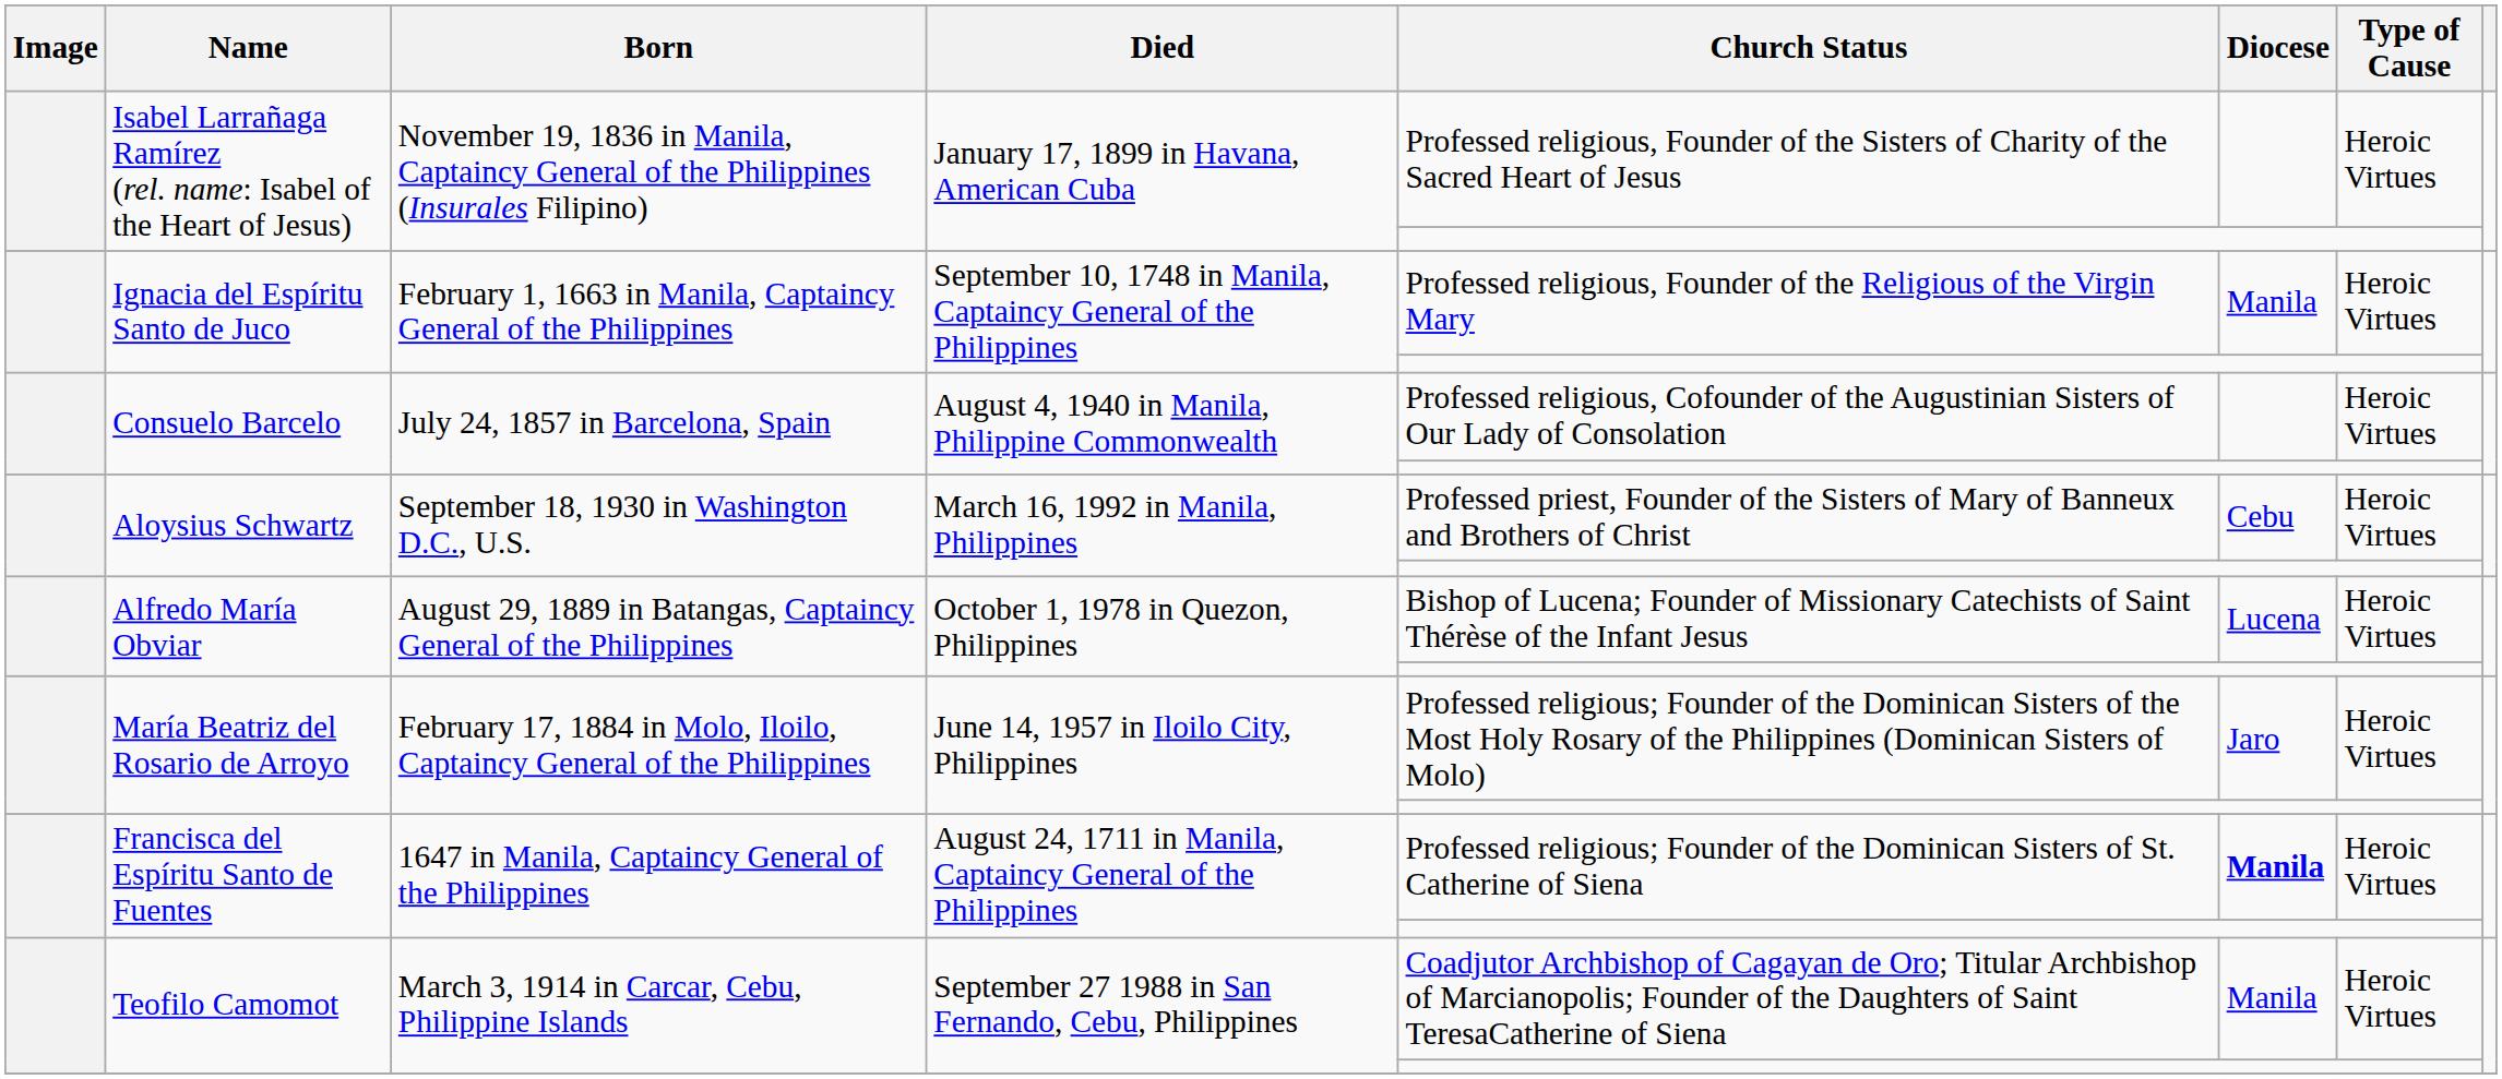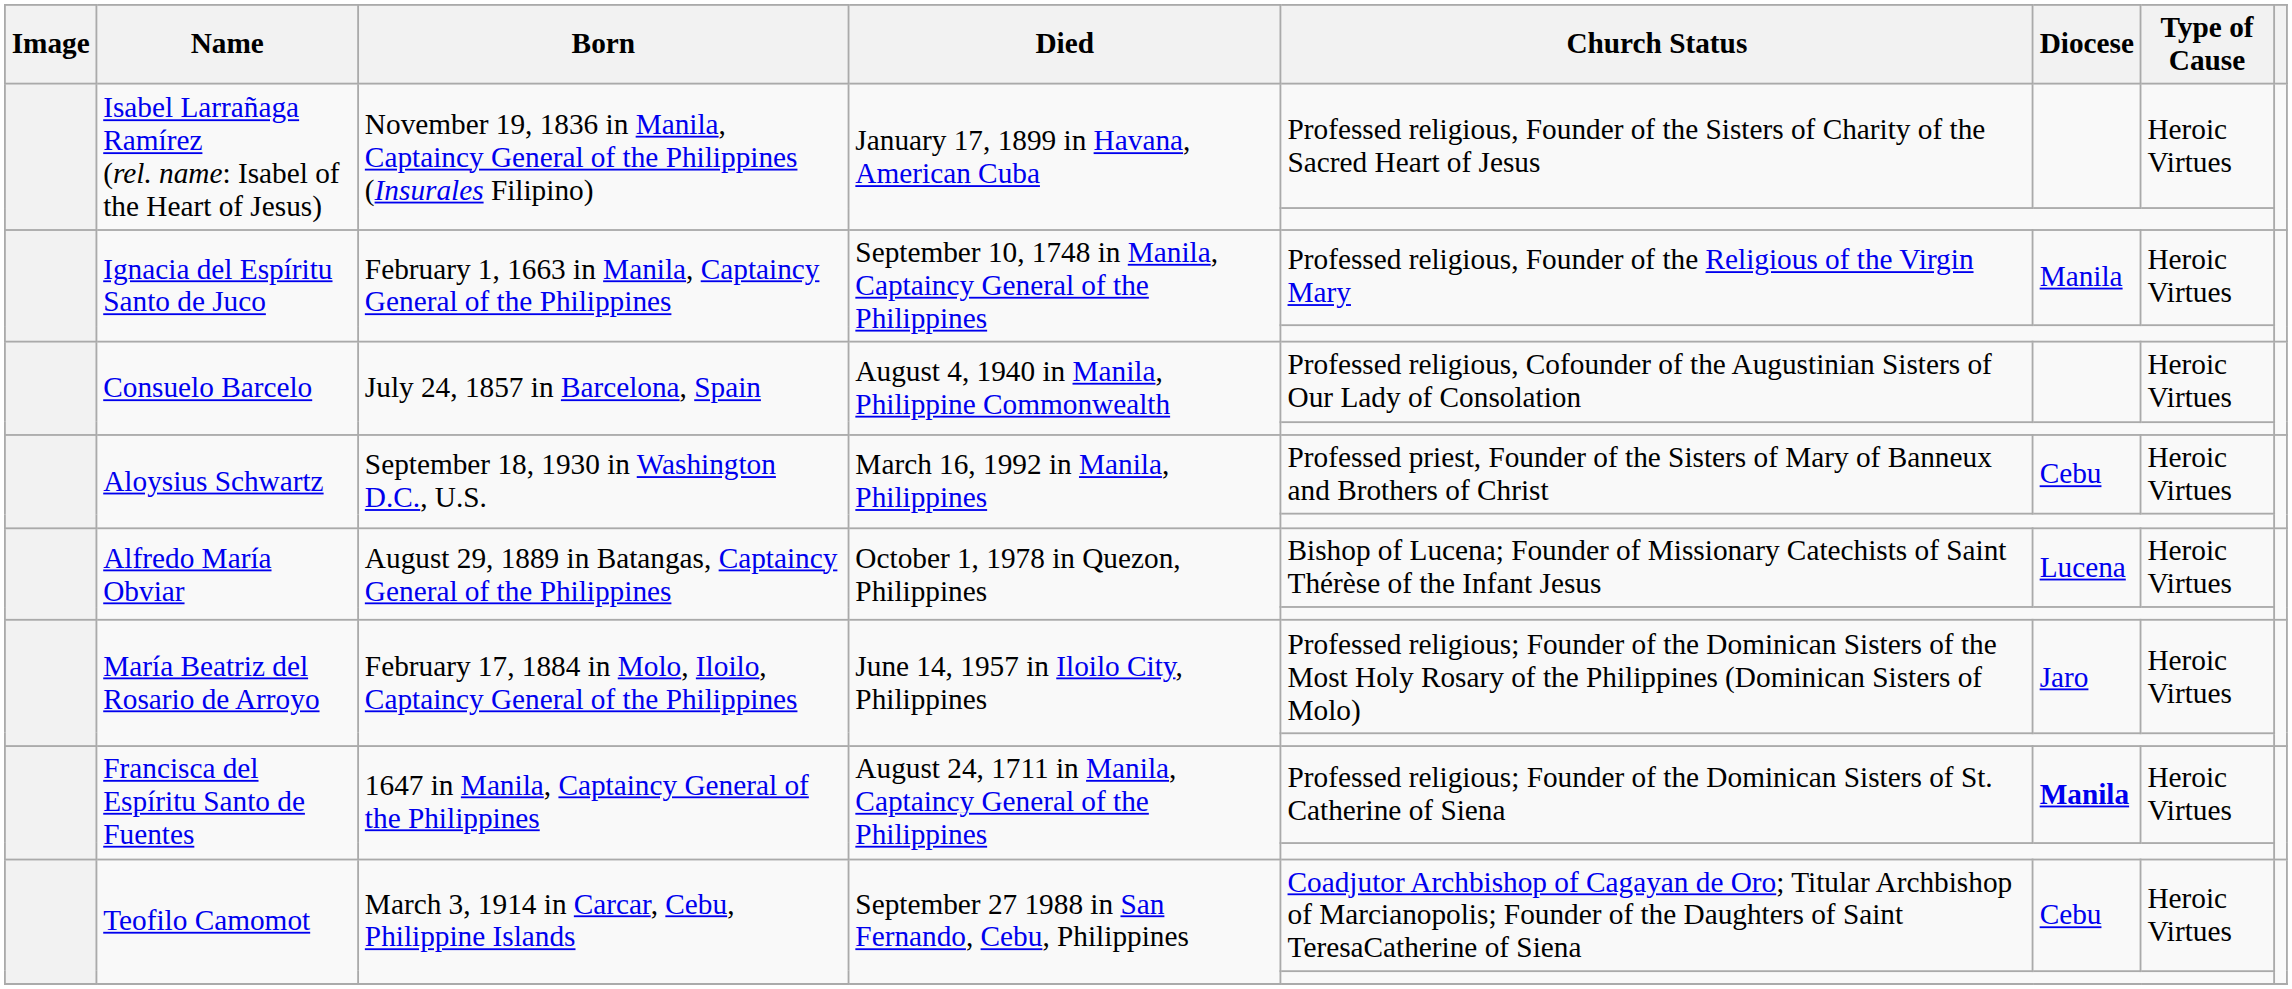row 16 | Diocese: Manila -> Cebu
